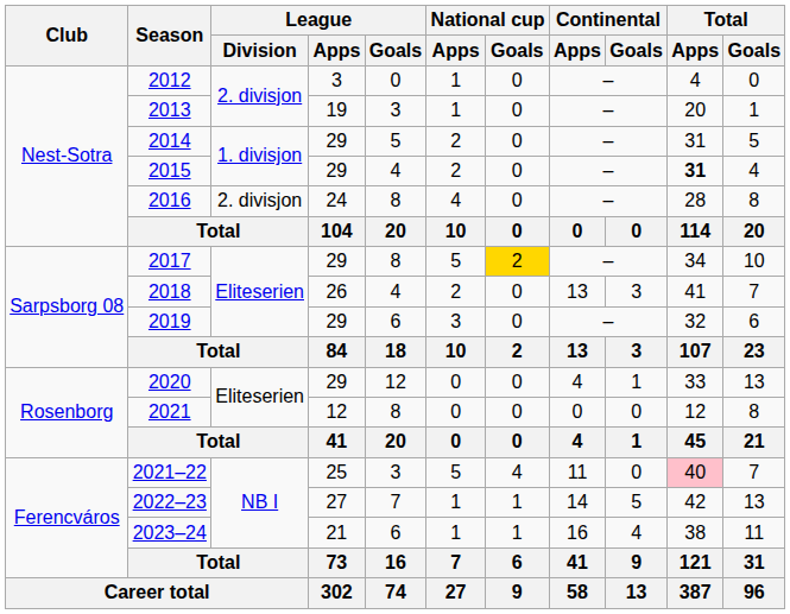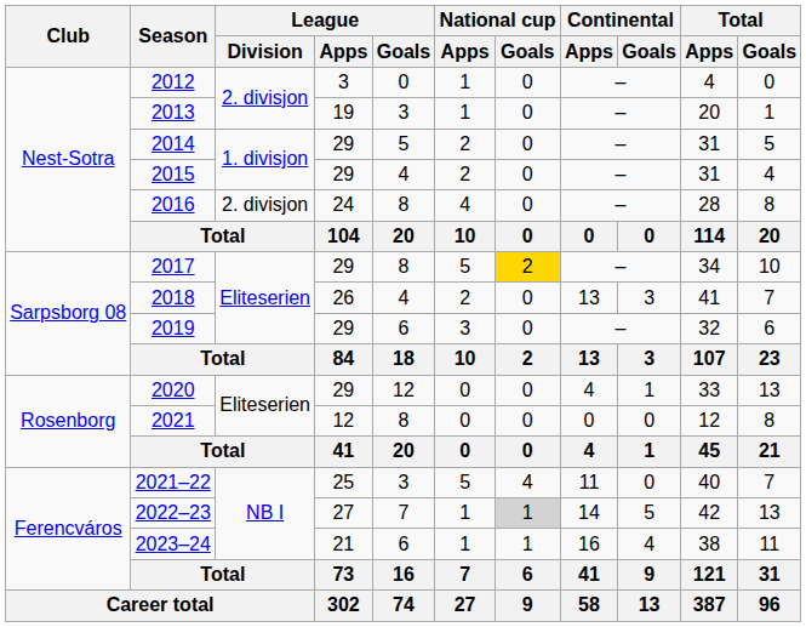2015 | Total / Apps: bold -> normal
2021–22 | Total / Apps: pink background -> no background
2022–23 | National cup / Goals: no background -> lightgrey background
